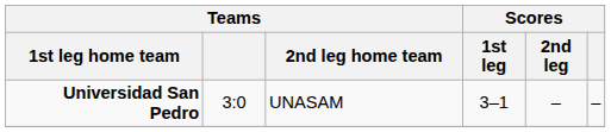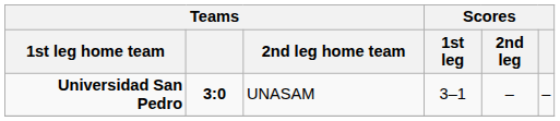Universidad San Pedro | Teams: normal -> bold
